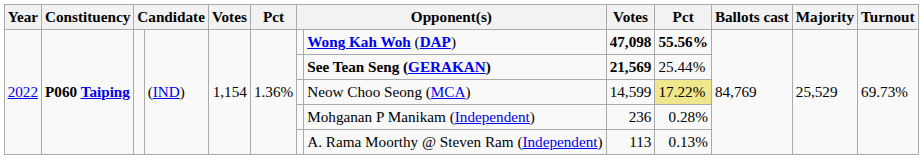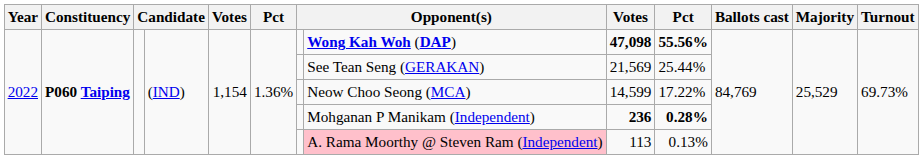row 3 | column 8: bold -> normal
row 3 | column 9: bold -> normal
row 4 | column 10: khaki background -> no background
row 5 | column 9: normal -> bold
row 5 | column 10: normal -> bold
row 6 | column 8: no background -> pink background
